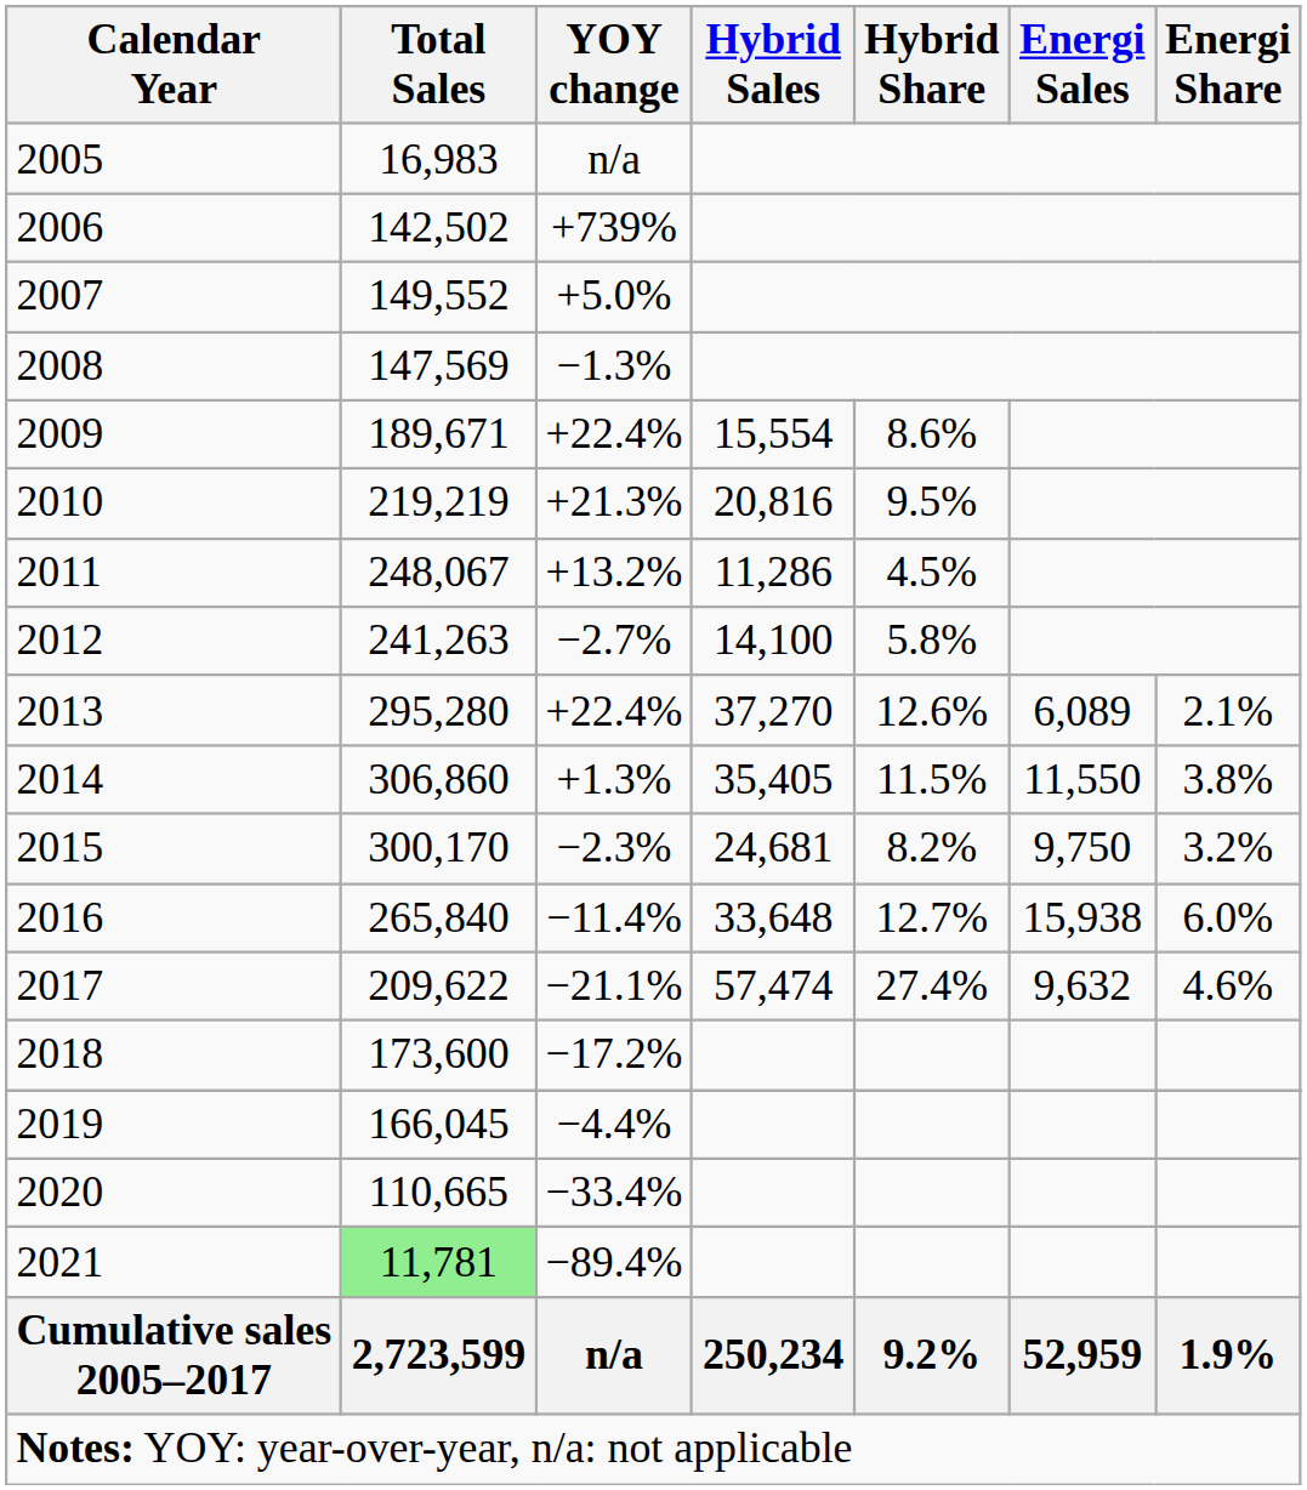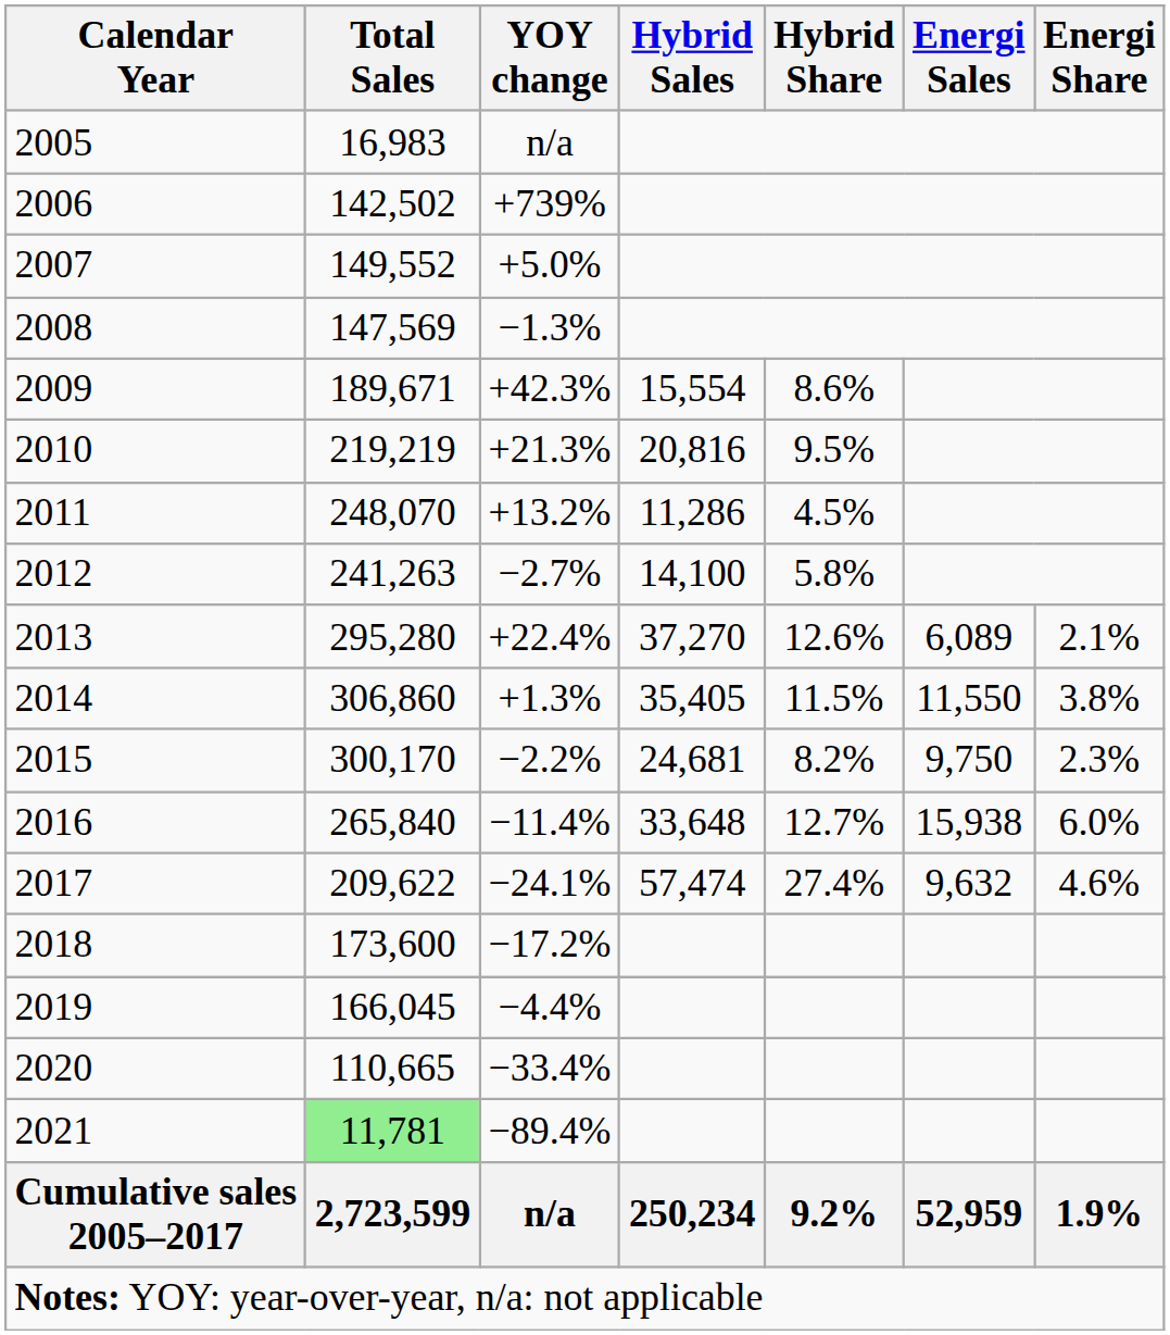2009 | YOY change: +22.4% -> +42.3%
2011 | Total Sales: 248,067 -> 248,070
2015 | YOY change: −2.3% -> −2.2%
2015 | Energi Share: 3.2% -> 2.3%
2017 | YOY change: −21.1% -> −24.1%
